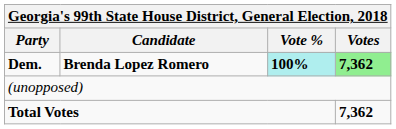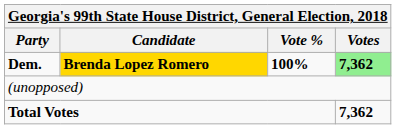Dem. | Candidate: no background -> gold background
Dem. | Vote %: paleturquoise background -> no background
